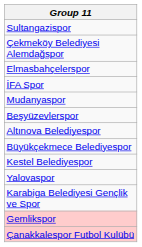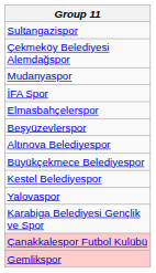row 4 | column 1: Elmasbahçelerspor -> Mudanyaspor
row 6 | column 1: Mudanyaspor -> Elmasbahçelerspor
row 13 | column 1: Gemlikspor -> Çanakkalespor Futbol Kulübü
row 14 | column 1: Çanakkalespor Futbol Kulübü -> Gemlikspor
